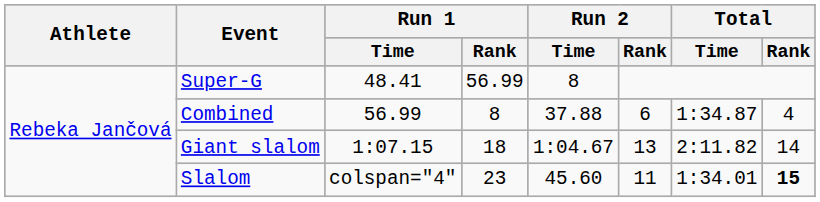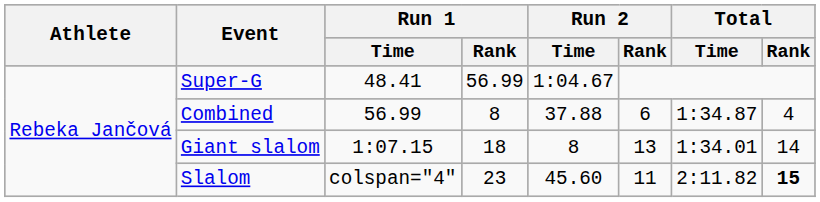Super-G | Run 2 / Time: 8 -> 1:04.67
Giant slalom | Run 2 / Time: 1:04.67 -> 8
Giant slalom | Total / Time: 2:11.82 -> 1:34.01
Slalom | Total / Time: 1:34.01 -> 2:11.82
